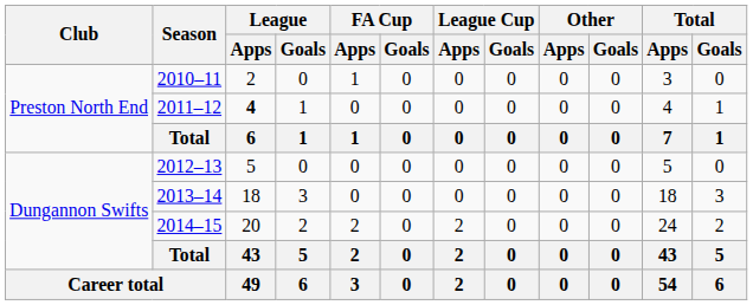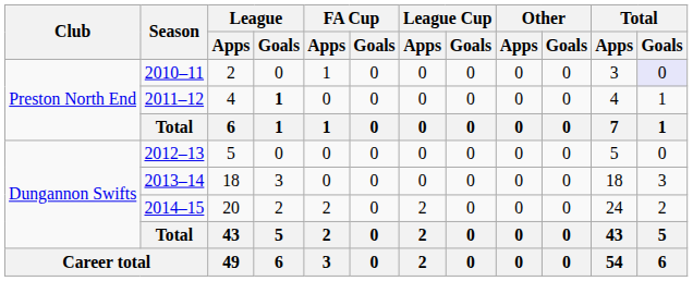2010–11 | Total / Goals: no background -> lavender background
2011–12 | League / Apps: bold -> normal
2011–12 | League / Goals: normal -> bold
